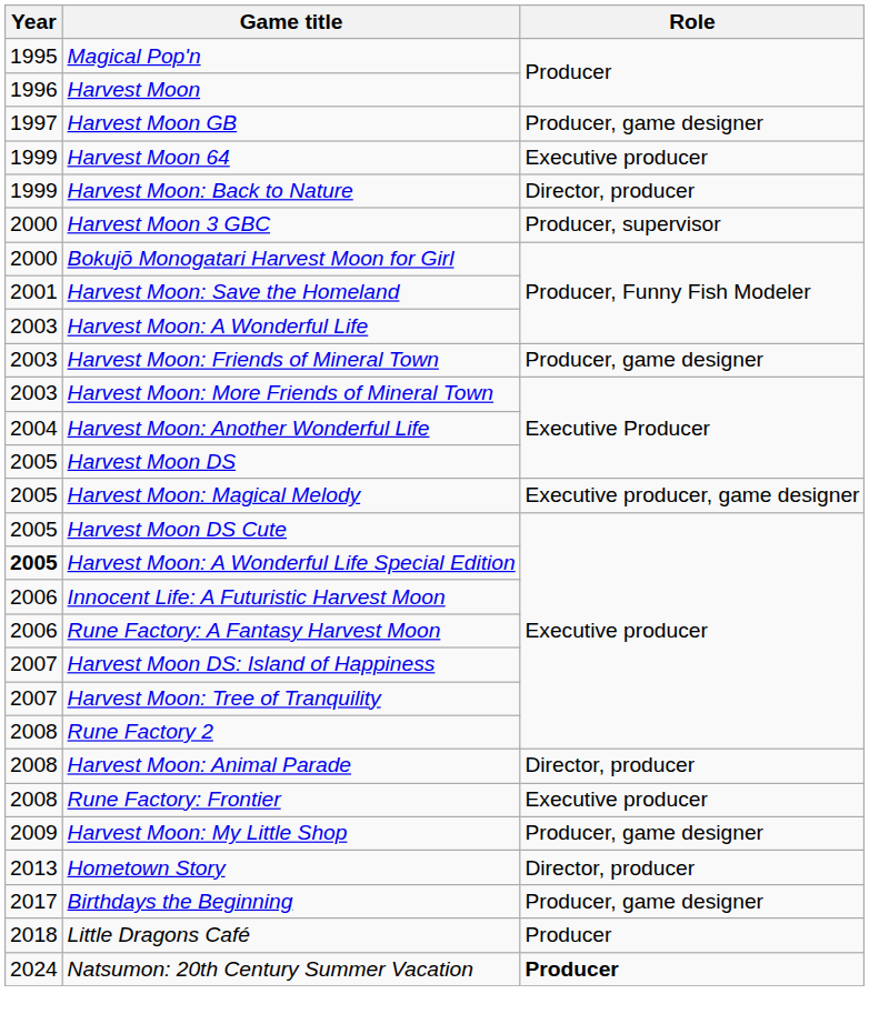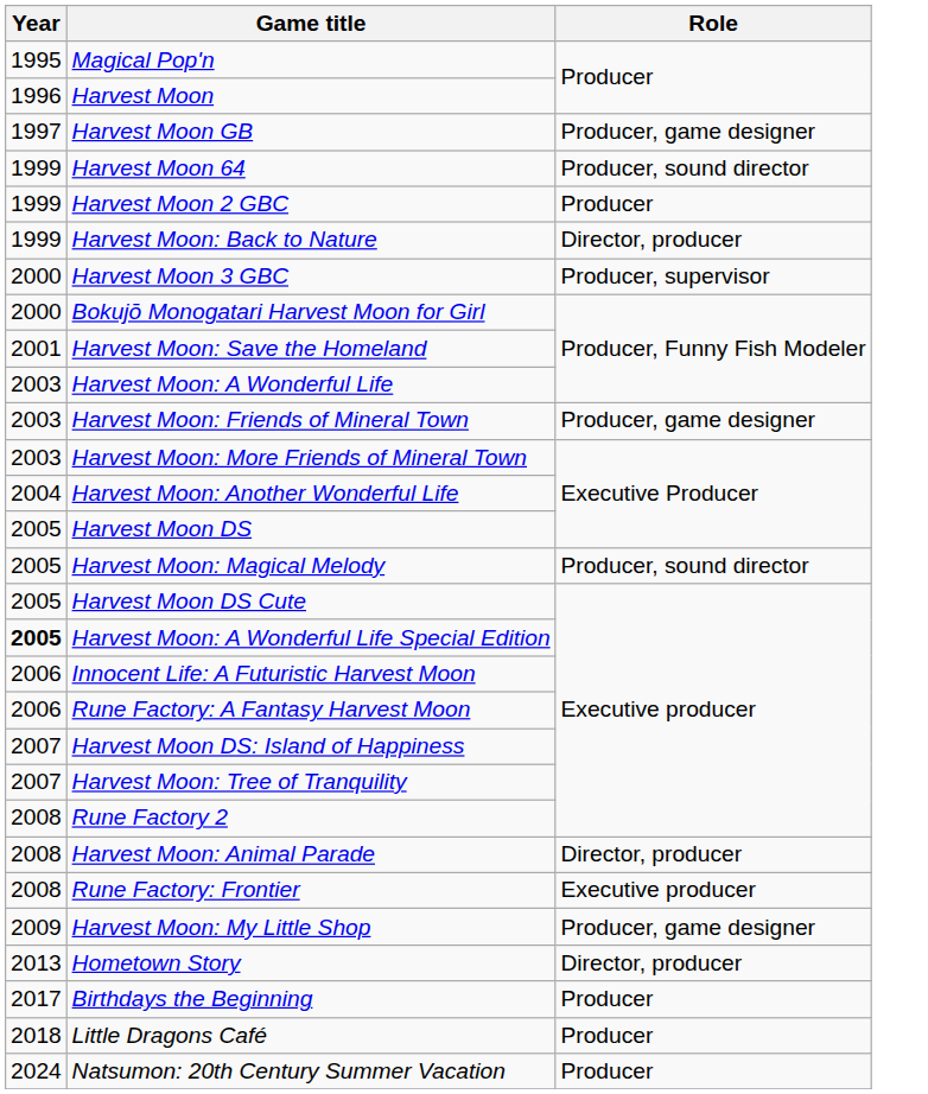Harvest Moon 64 | Role: Executive producer -> Producer, sound director
+ row: 1999 | Harvest Moon 2 GBC | Producer
Harvest Moon: Magical Melody | Role: Executive producer, game designer -> Producer, sound director
Birthdays the Beginning | Role: Producer, game designer -> Producer
Natsumon: 20th Century Summer Vacation | Role: bold -> normal
